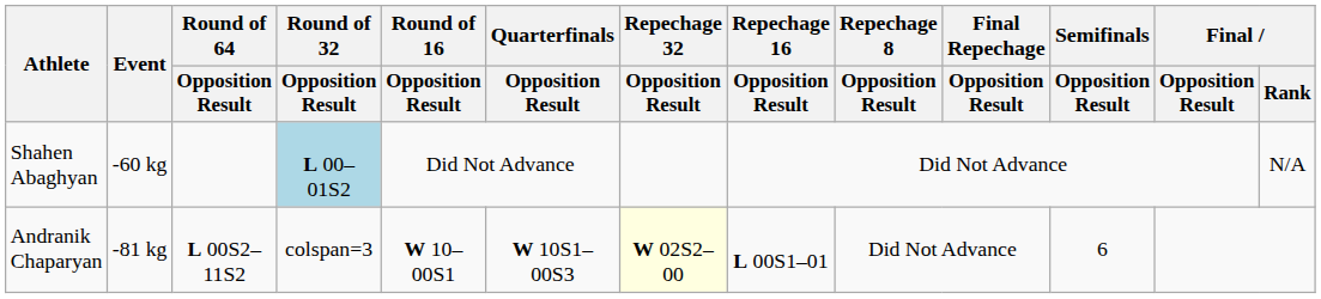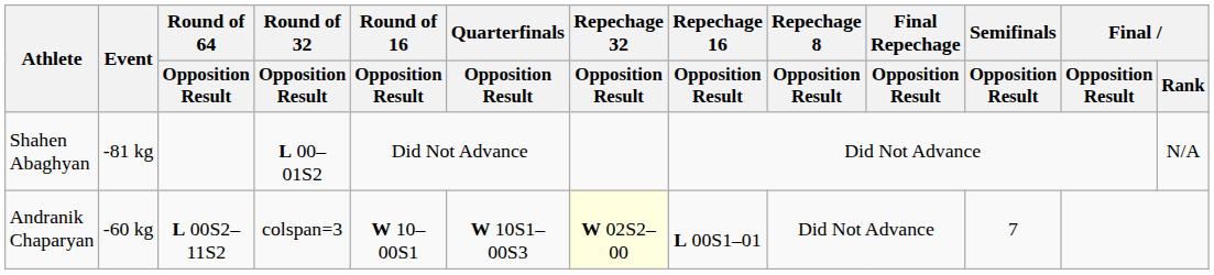Shahen Abaghyan | Event: -60 kg -> -81 kg
Shahen Abaghyan | Round of 32 / Opposition Result: lightblue background -> no background
Andranik Chaparyan | Event: -81 kg -> -60 kg
Andranik Chaparyan | Semifinals / Opposition Result: 6 -> 7
